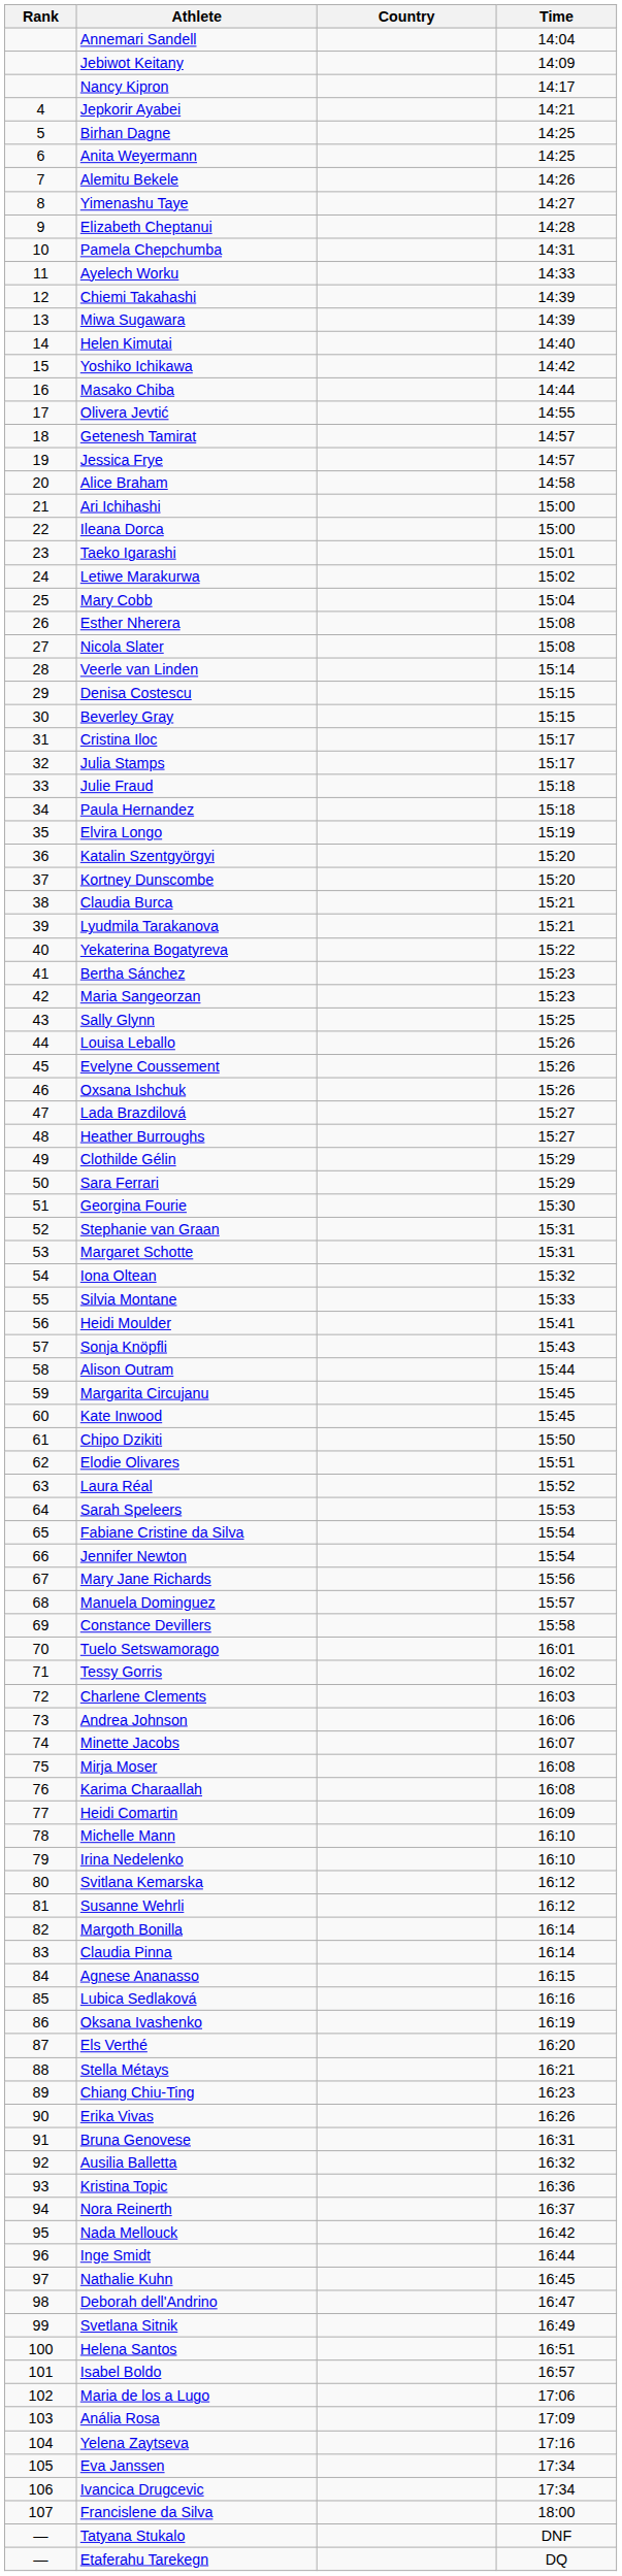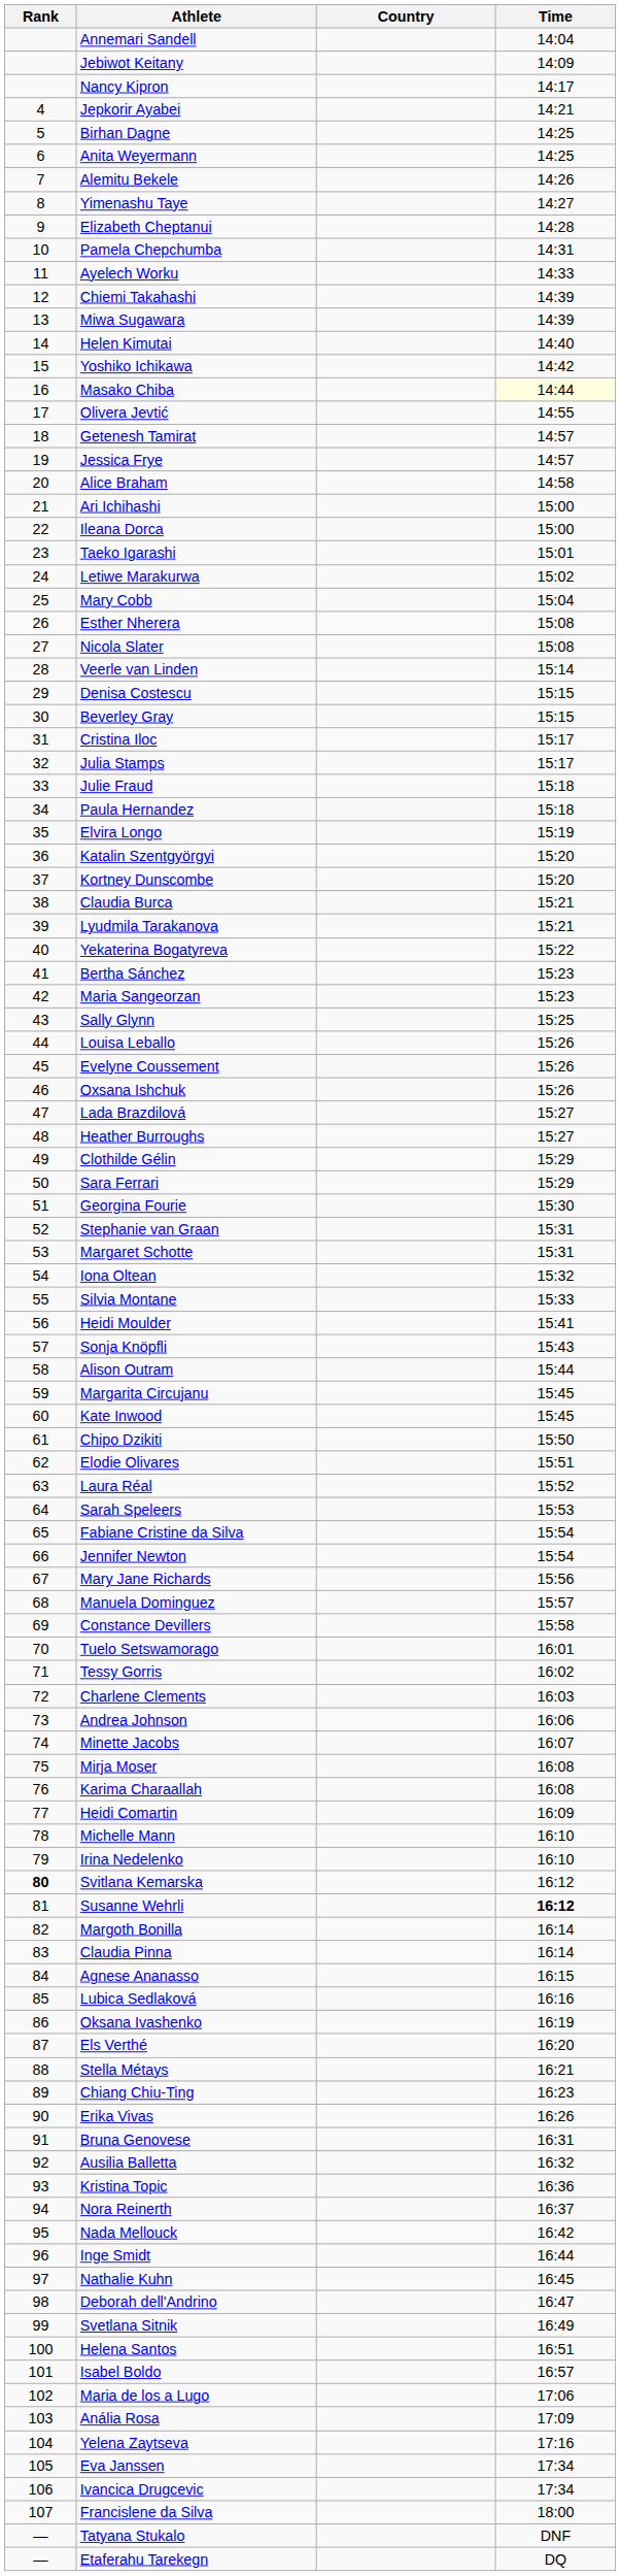Masako Chiba | Time: no background -> lightyellow background
Svitlana Kemarska | Rank: normal -> bold
Susanne Wehrli | Time: normal -> bold
